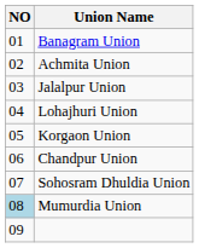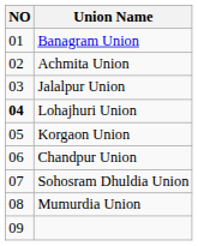Lohajhuri Union | NO: normal -> bold
Mumurdia Union | NO: lightblue background -> no background
